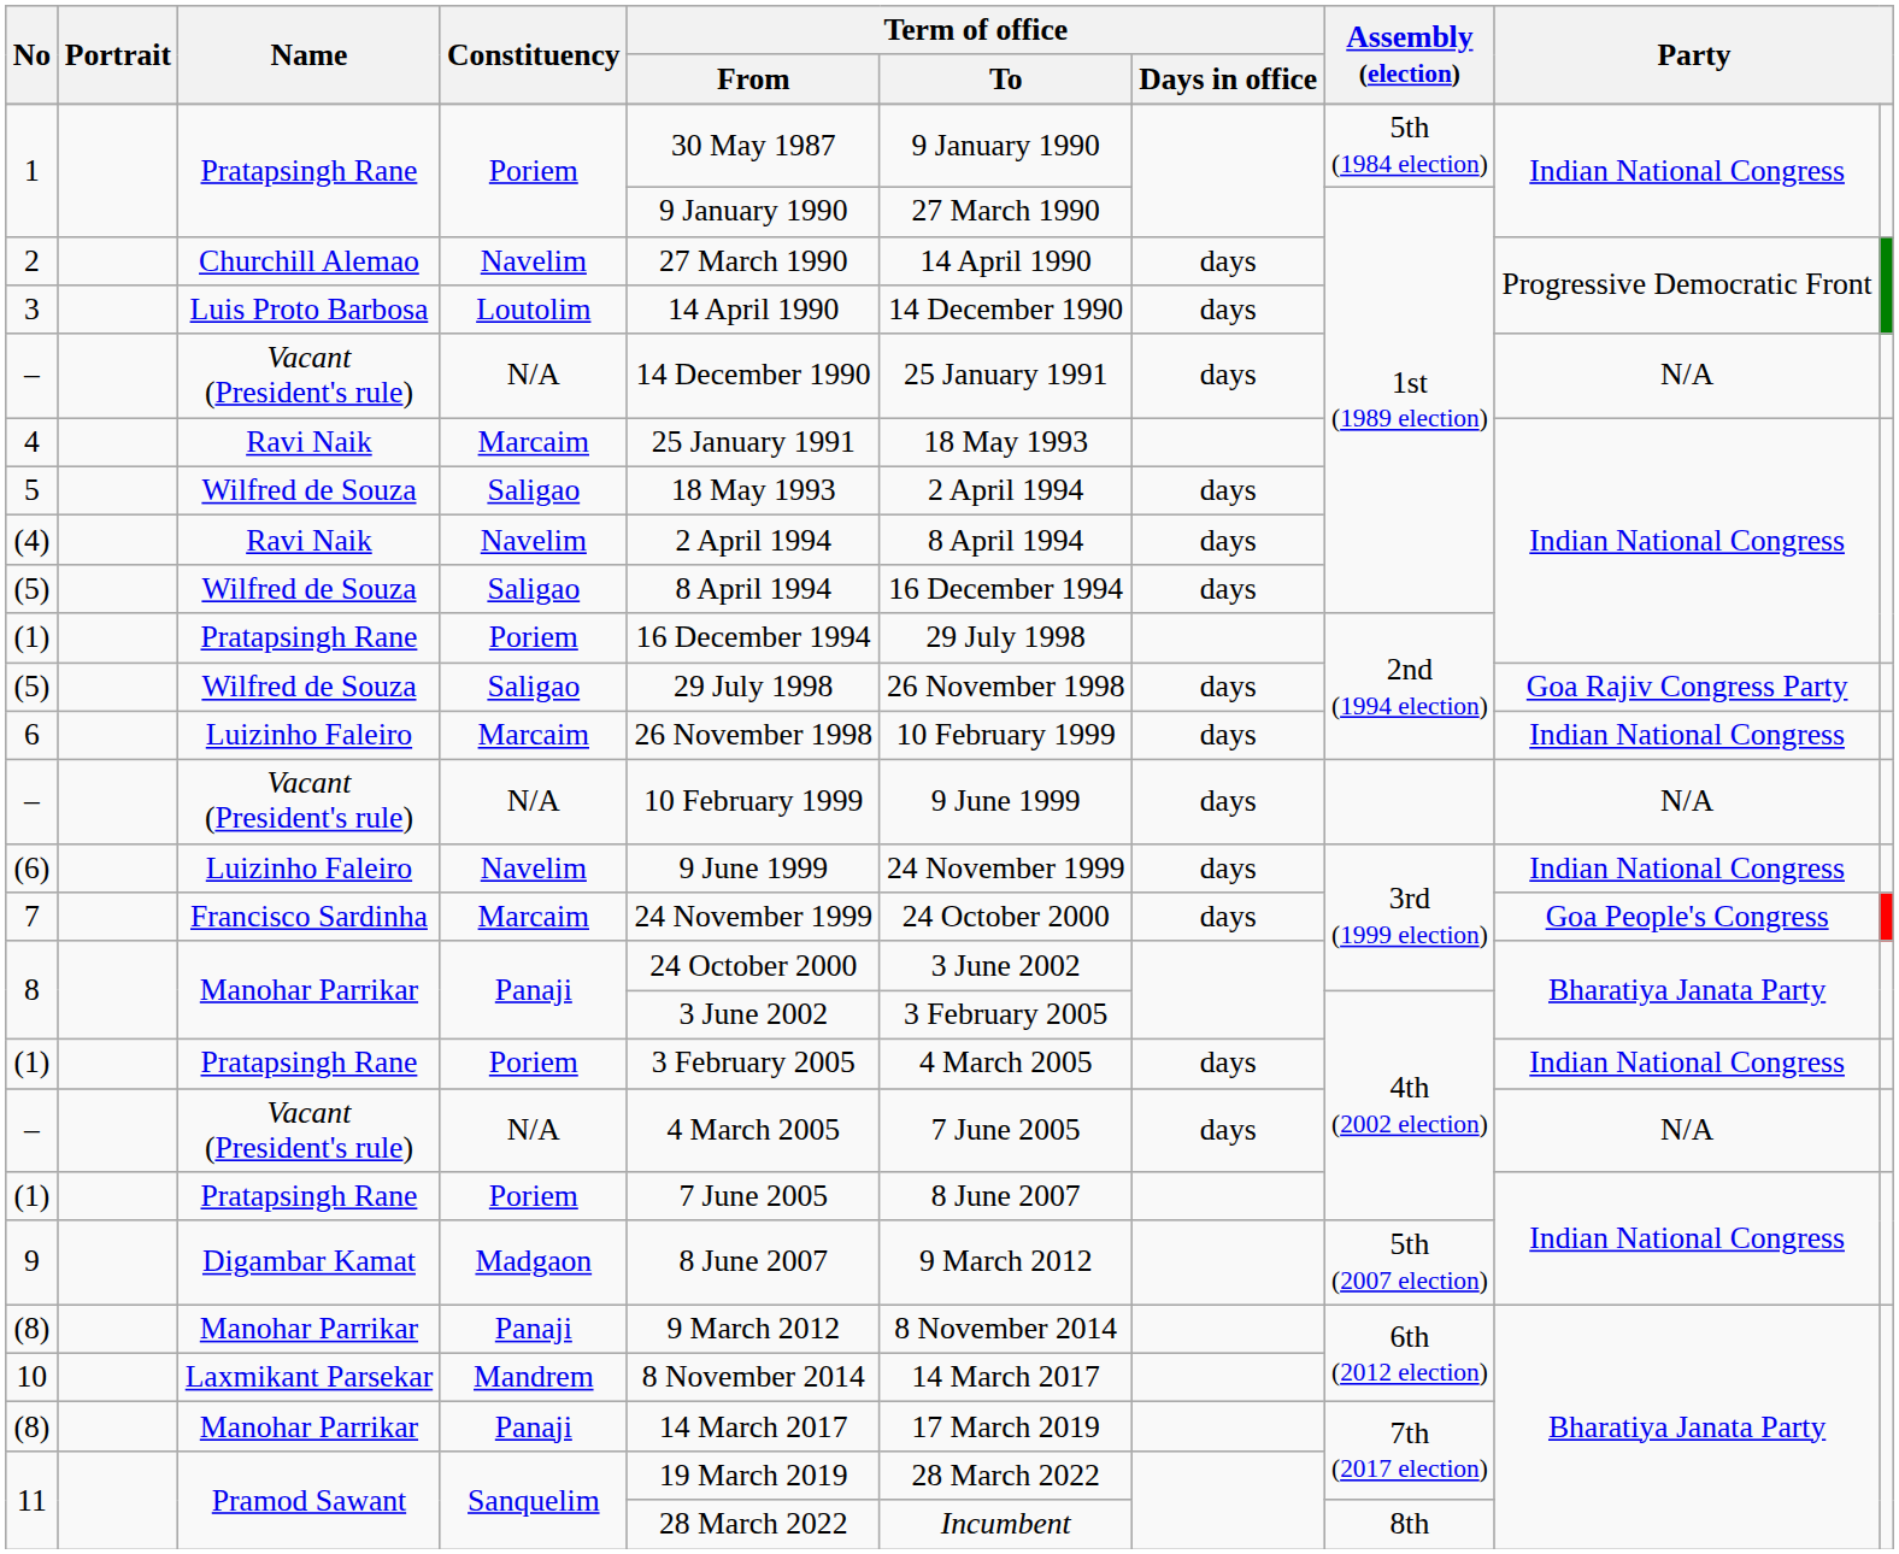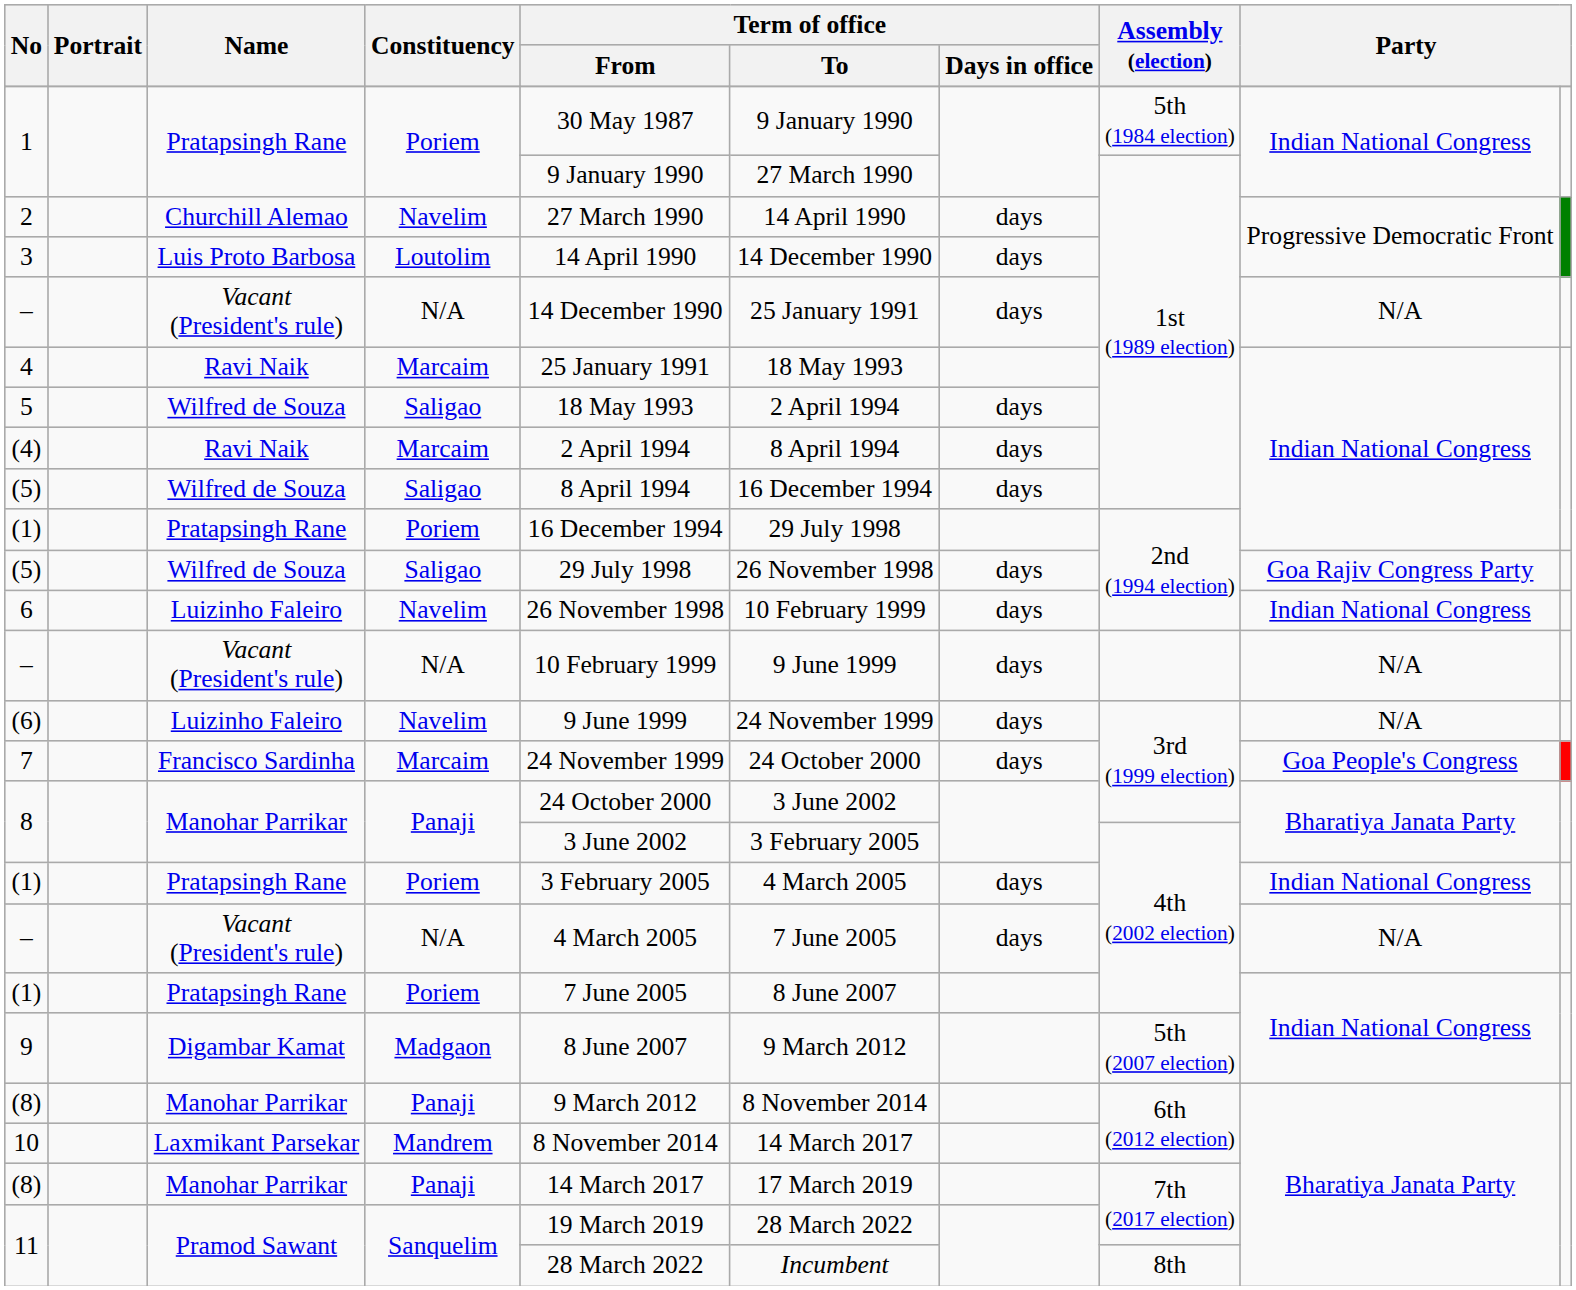(4) | Constituency: Navelim -> Marcaim
6 | Constituency: Marcaim -> Navelim
(6) | column 9: Indian National Congress -> N/A
